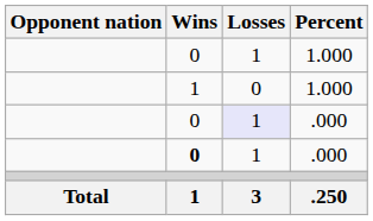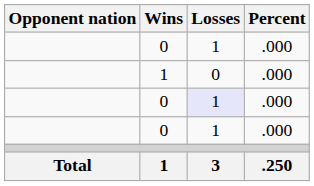row 2 | Percent: 1.000 -> .000
row 3 | Percent: 1.000 -> .000
row 5 | Wins: bold -> normal
